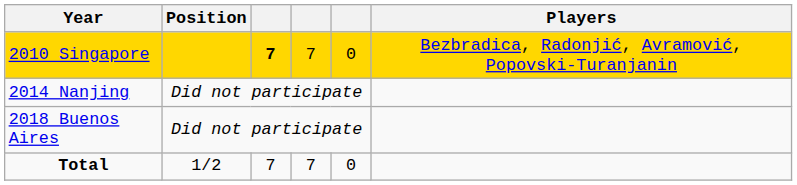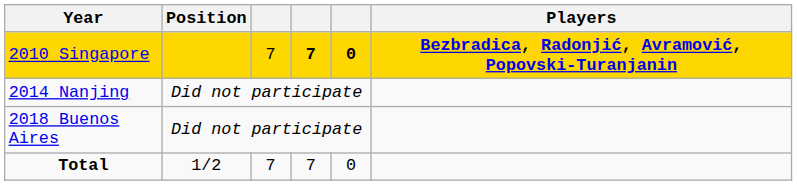2010 Singapore | column 3: bold -> normal
2010 Singapore | column 4: normal -> bold
2010 Singapore | column 5: normal -> bold
2010 Singapore | Players: normal -> bold
